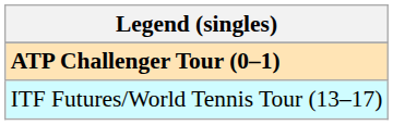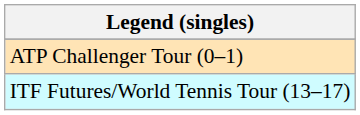row 2 | column 1: bold -> normal
